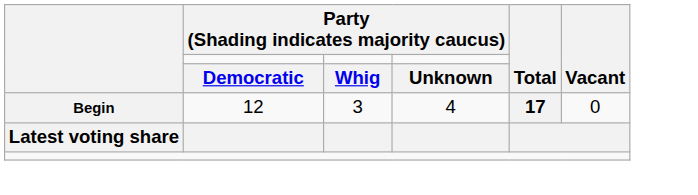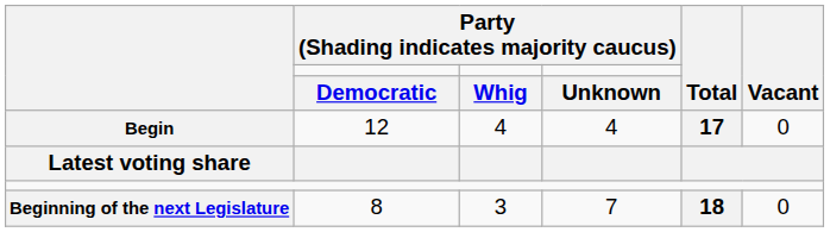Begin | column 3: 3 -> 4
+ row: Beginning of the next Legislature | 8 | 3 | 7 | 18 | 0
